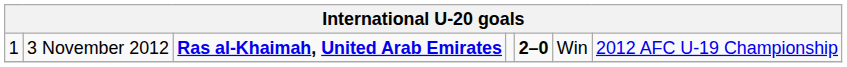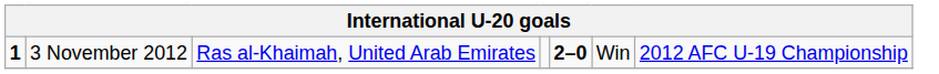3 November 2012 | column 1: normal -> bold
3 November 2012 | column 3: bold -> normal
